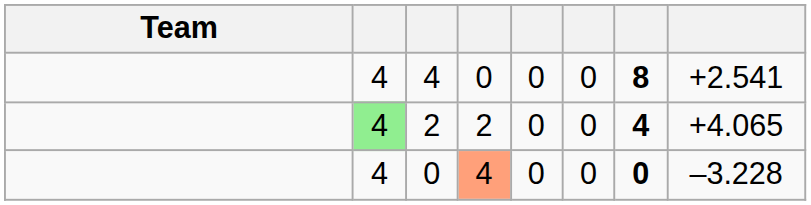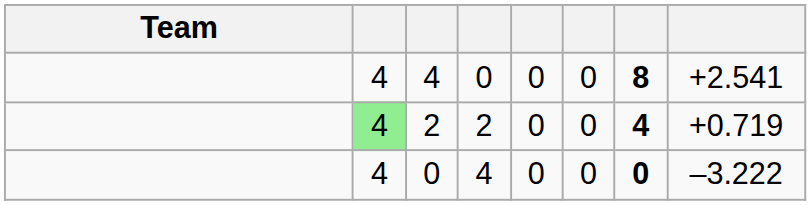row 3 | column 8: +4.065 -> +0.719
row 4 | column 4: lightsalmon background -> no background
row 4 | column 8: –3.228 -> –3.222
